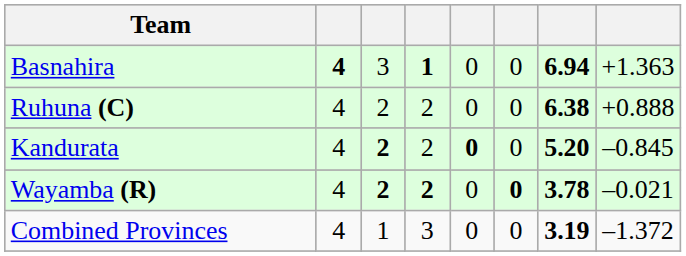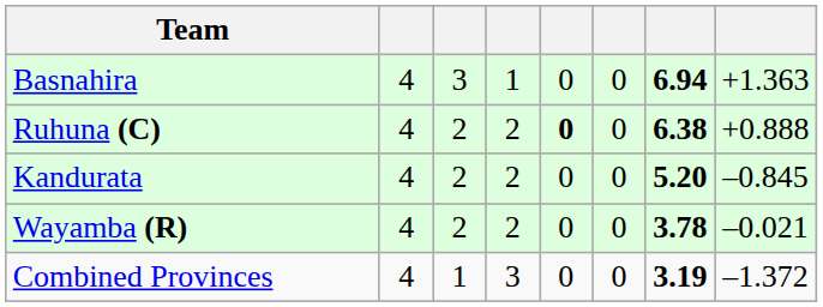Basnahira | column 2: bold -> normal
Basnahira | column 4: bold -> normal
Ruhuna (C) | column 5: normal -> bold
Kandurata | column 3: bold -> normal
Kandurata | column 5: bold -> normal
Wayamba (R) | column 3: bold -> normal
Wayamba (R) | column 4: bold -> normal
Wayamba (R) | column 6: bold -> normal
